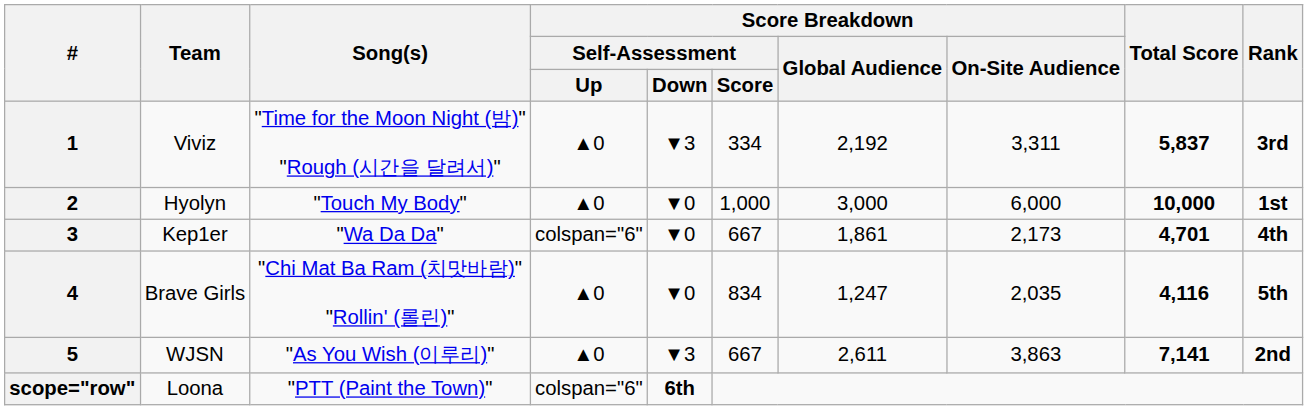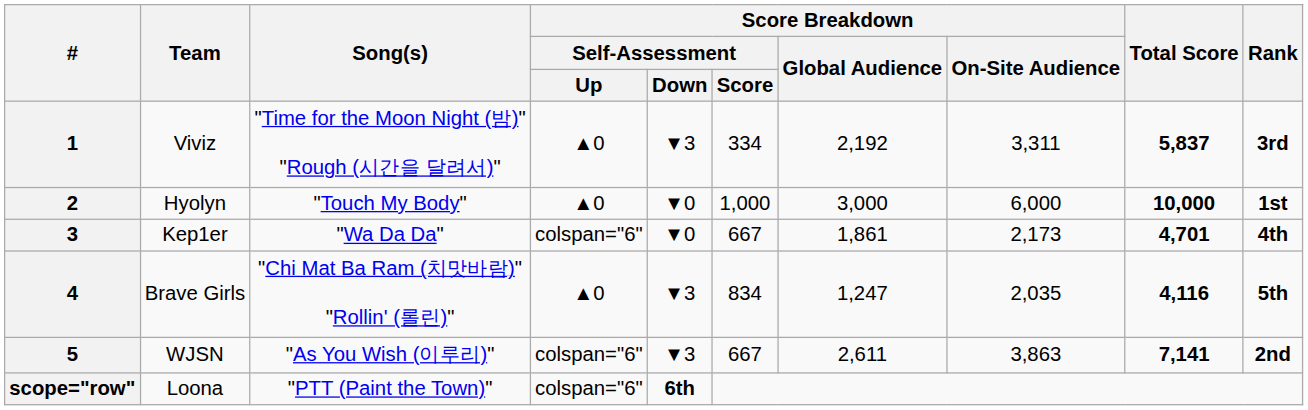4 | Score Breakdown / Self-Assessment / Down: ▼0 -> ▼3
5 | Score Breakdown / Self-Assessment / Up: ▲0 -> colspan="6"
